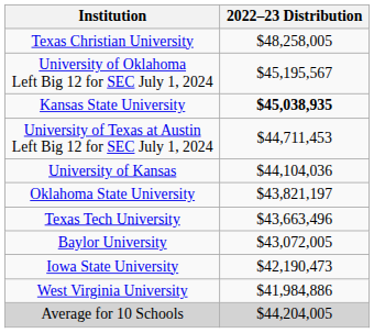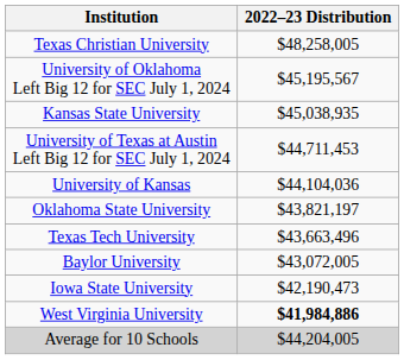Kansas State University | 2022–23 Distribution: bold -> normal
West Virginia University | 2022–23 Distribution: normal -> bold
